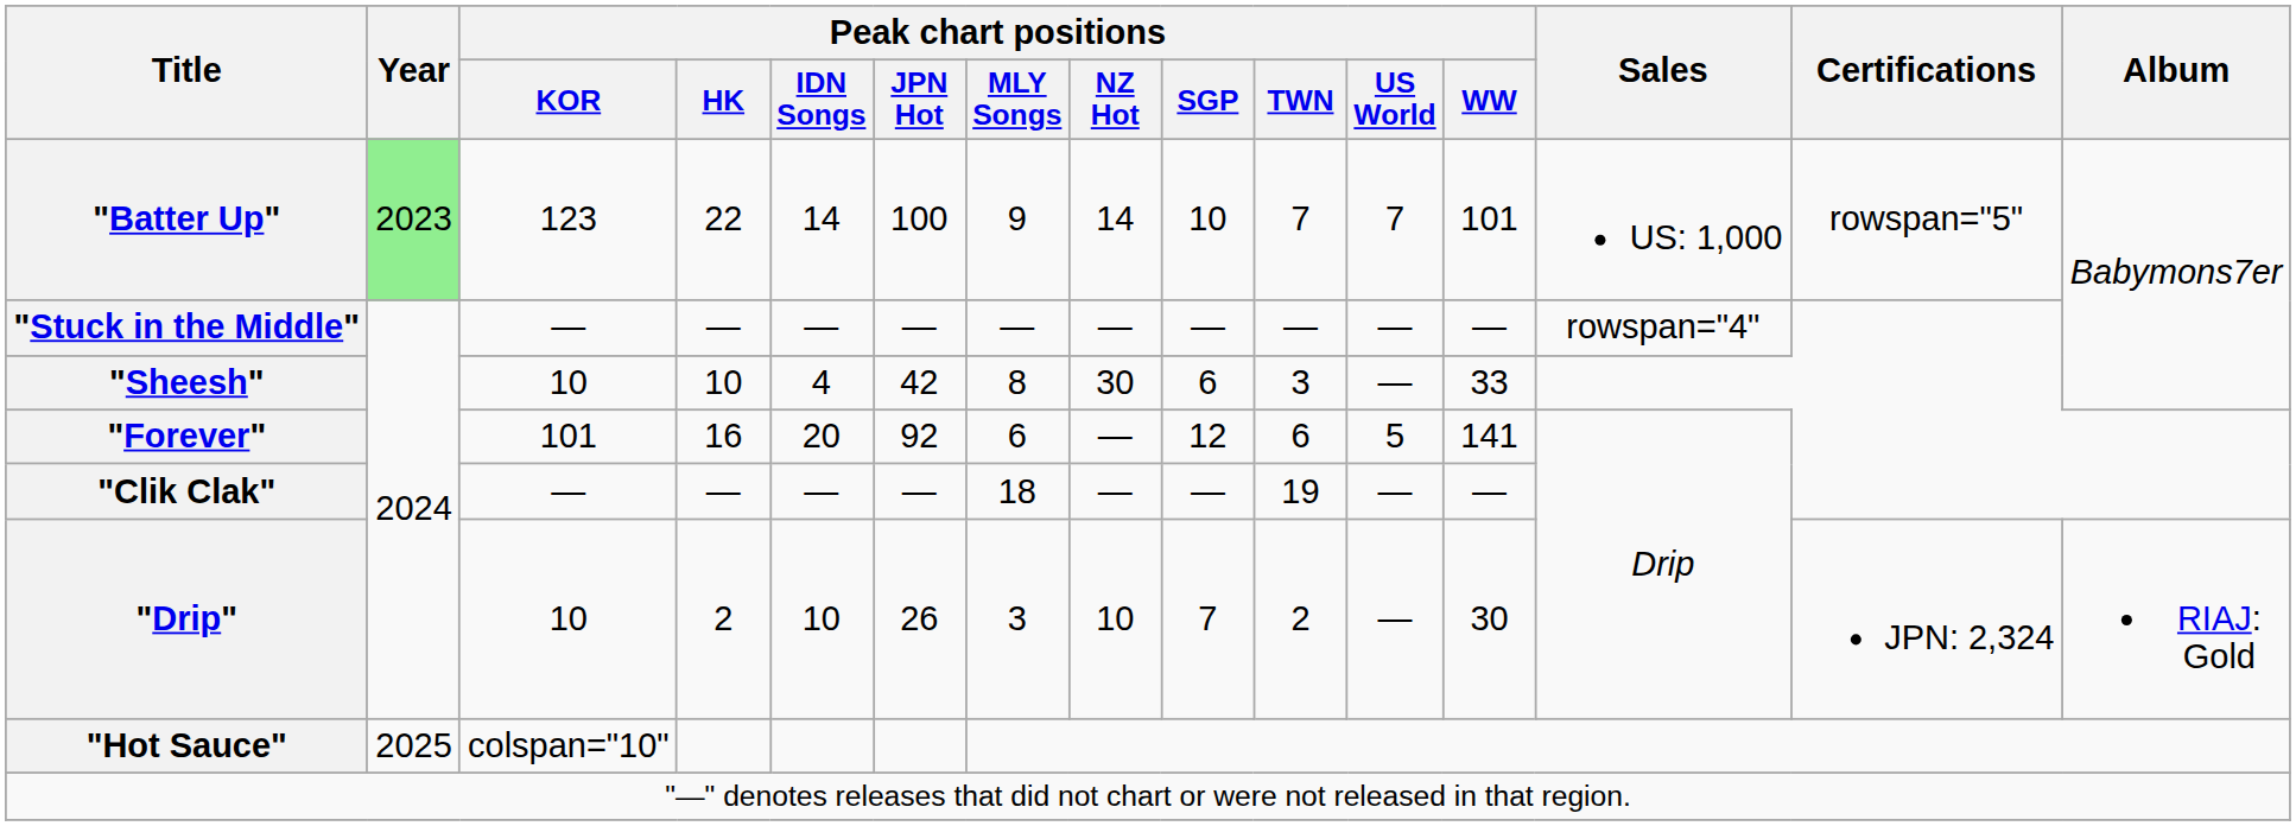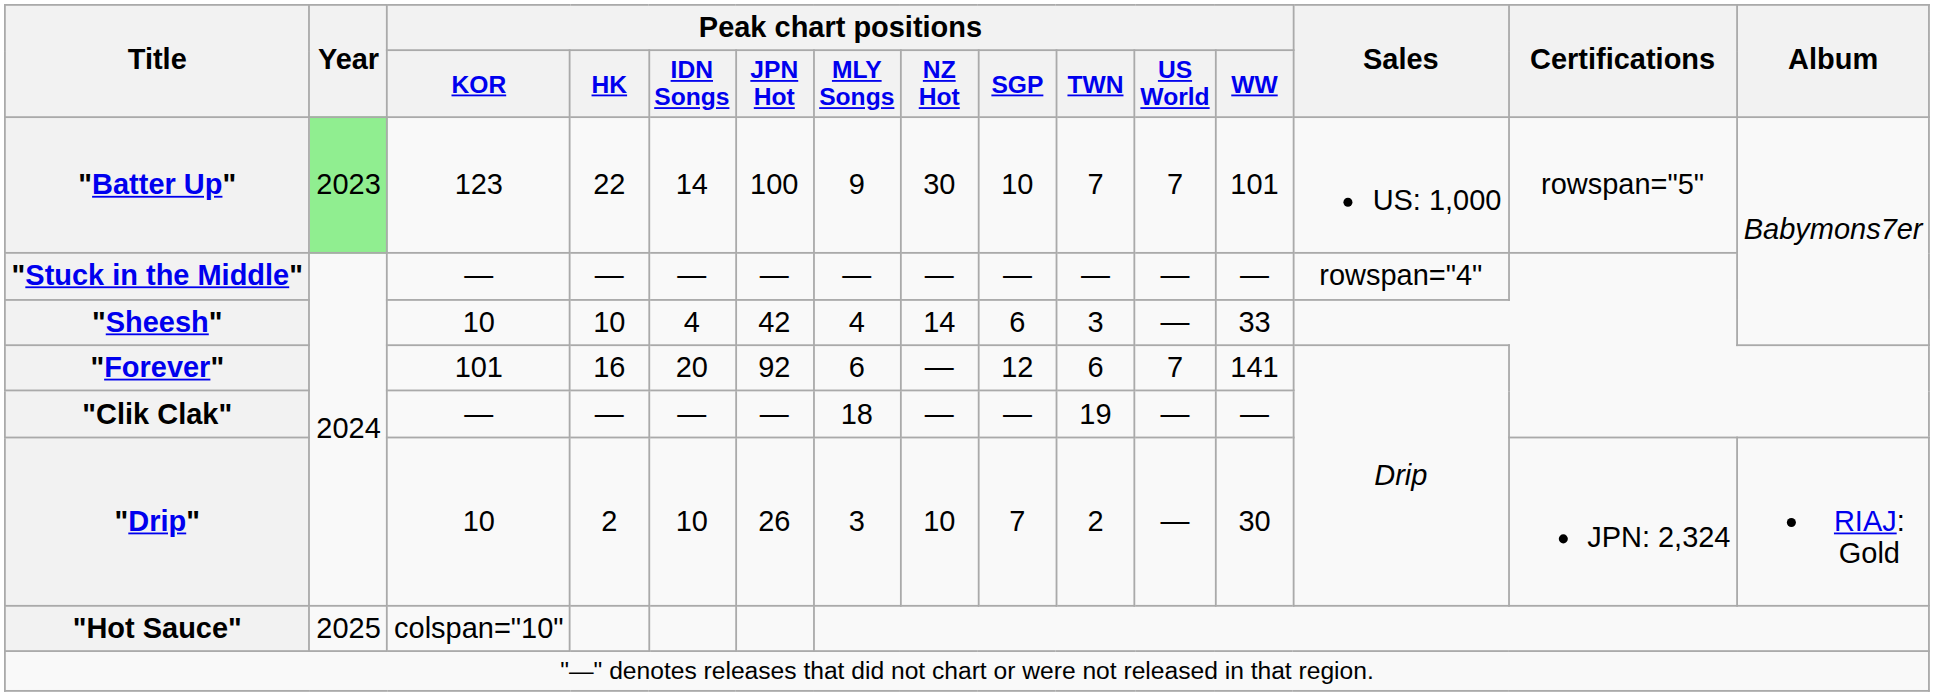"Batter Up" | Peak chart positions / NZ Hot: 14 -> 30
"Sheesh" | Peak chart positions / MLY Songs: 8 -> 4
"Sheesh" | Peak chart positions / NZ Hot: 30 -> 14
"Forever" | Peak chart positions / US World: 5 -> 7
